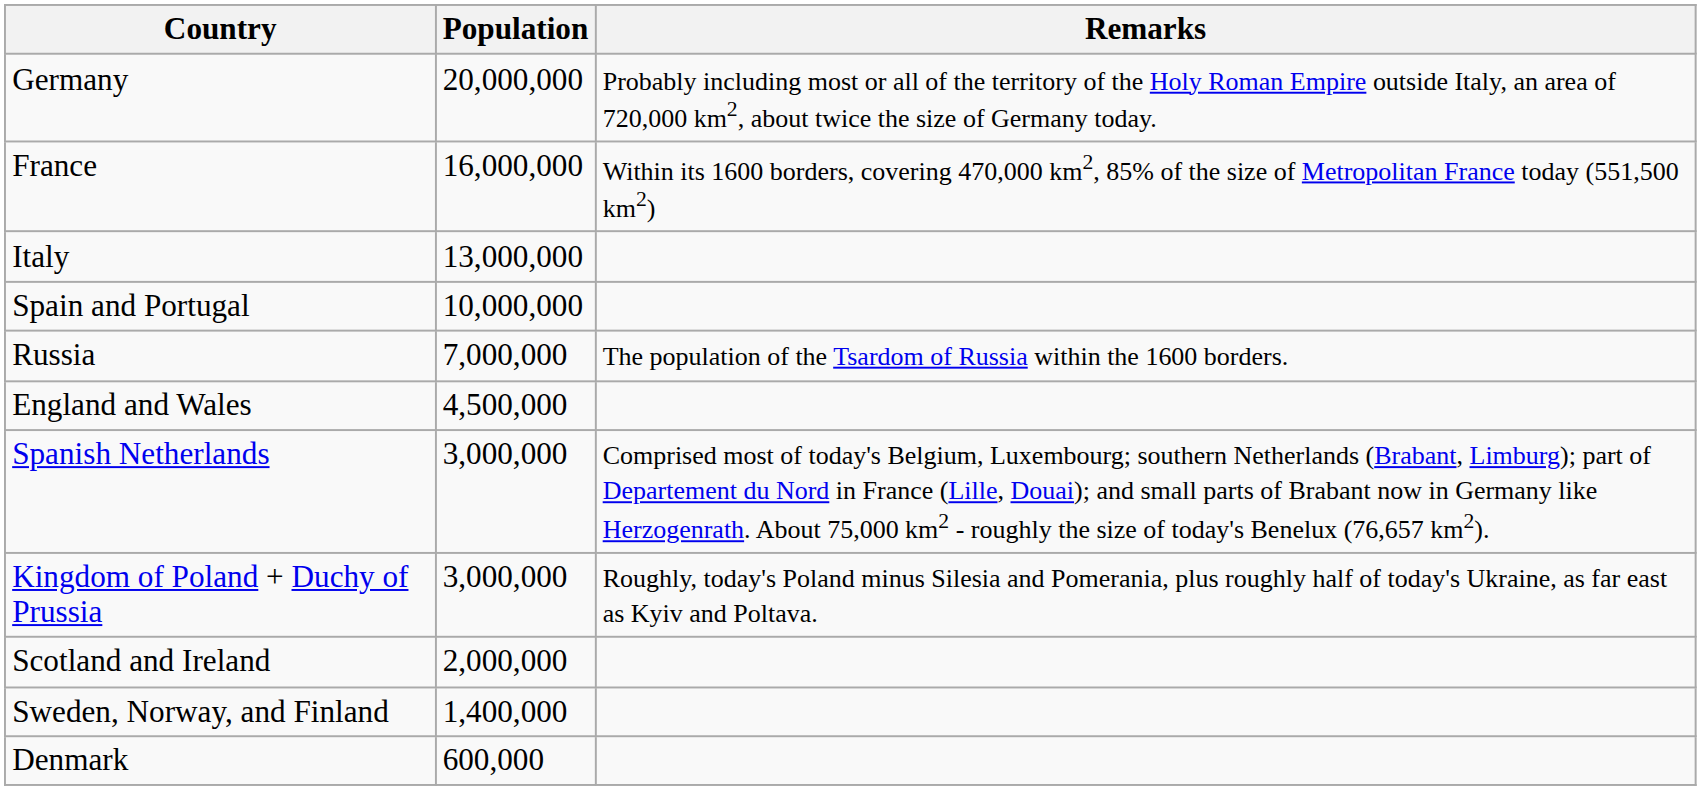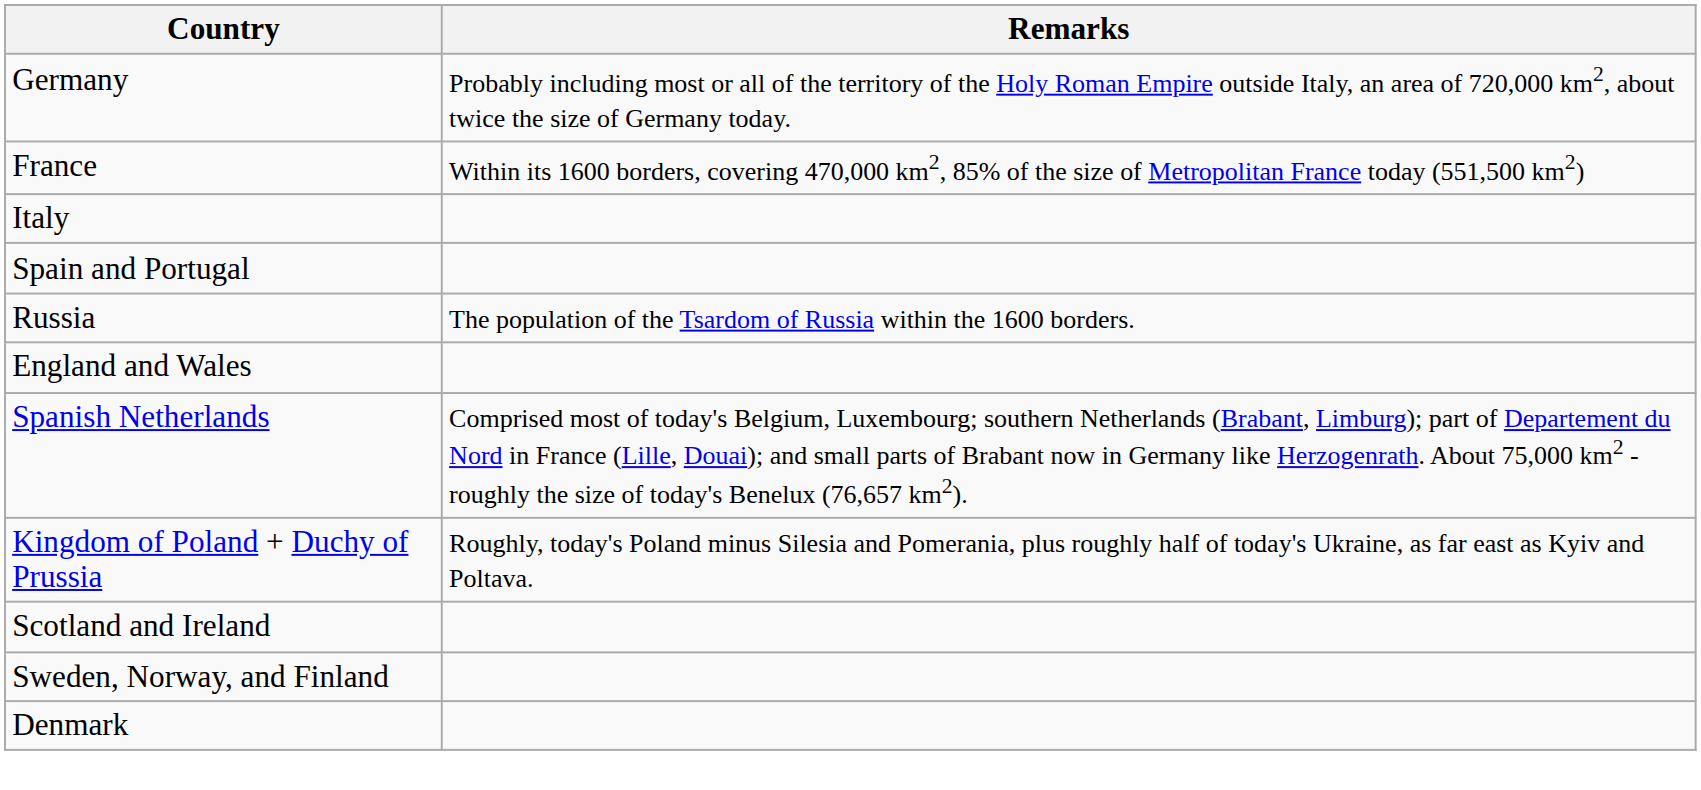- column: Population | 20,000,000 | 16,000,000 | 13,000,000 | 10,000,000 | 7,000,000 | 4,500,000 | 3,000,000 | 3,000,000 | 2,000,000 | 1,400,000 | 600,000
